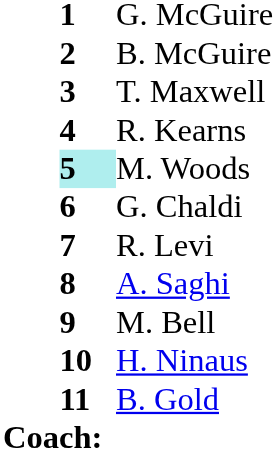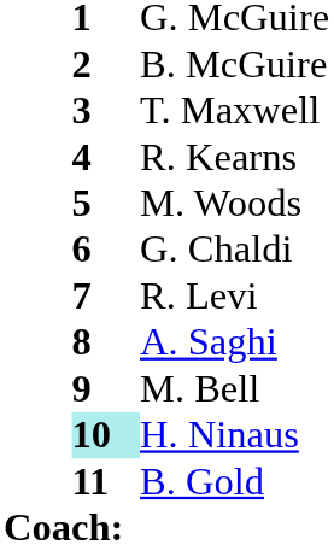M. Woods | column 1: paleturquoise background -> no background
H. Ninaus | column 1: no background -> paleturquoise background
